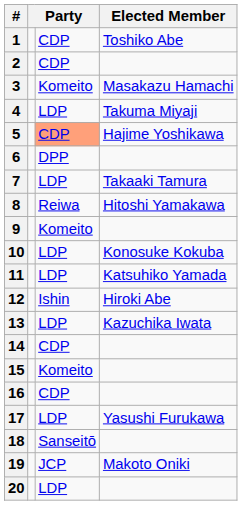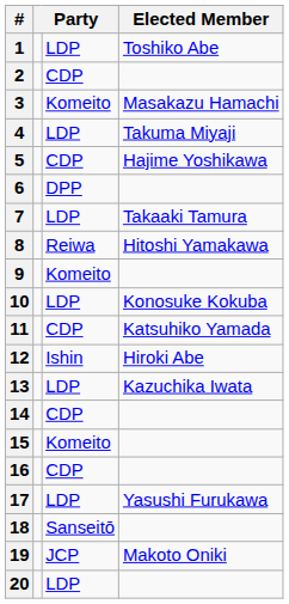1 | column 3: CDP -> LDP
5 | column 3: lightsalmon background -> no background
11 | column 3: LDP -> CDP
